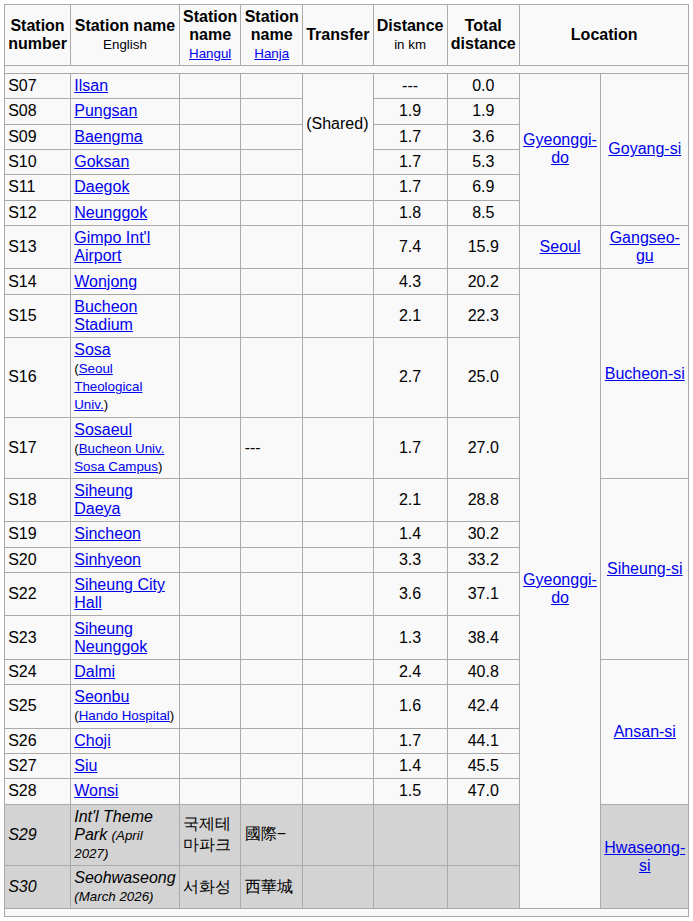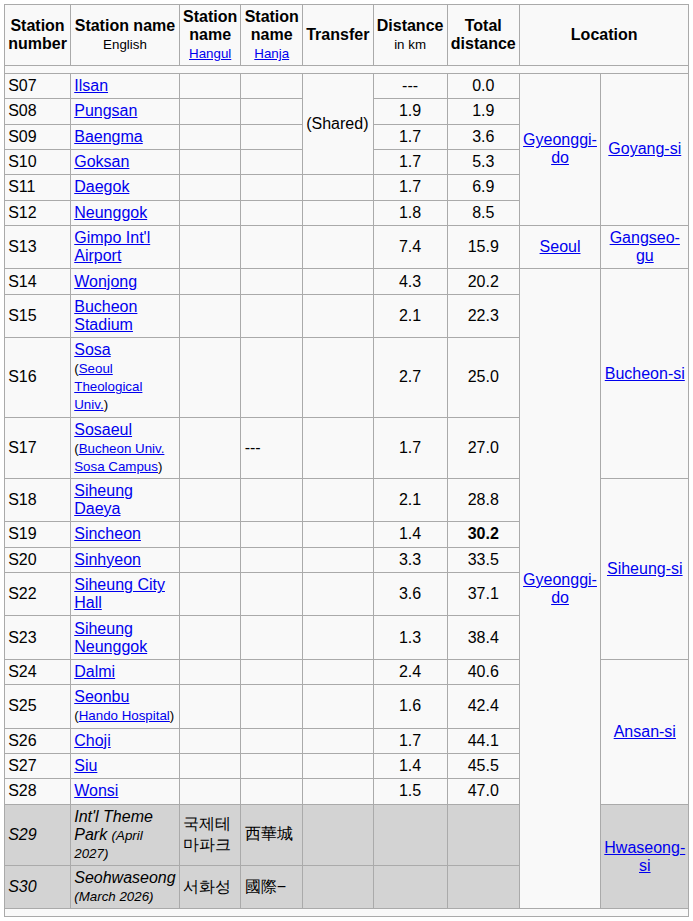Sincheon | column 7: normal -> bold
Sinhyeon | column 7: 33.2 -> 33.5
Dalmi | column 7: 40.8 -> 40.6
Int'l Theme Park (April 2027) | column 4: 國際− -> 西華城
Seohwaseong (March 2026) | column 4: 西華城 -> 國際−
